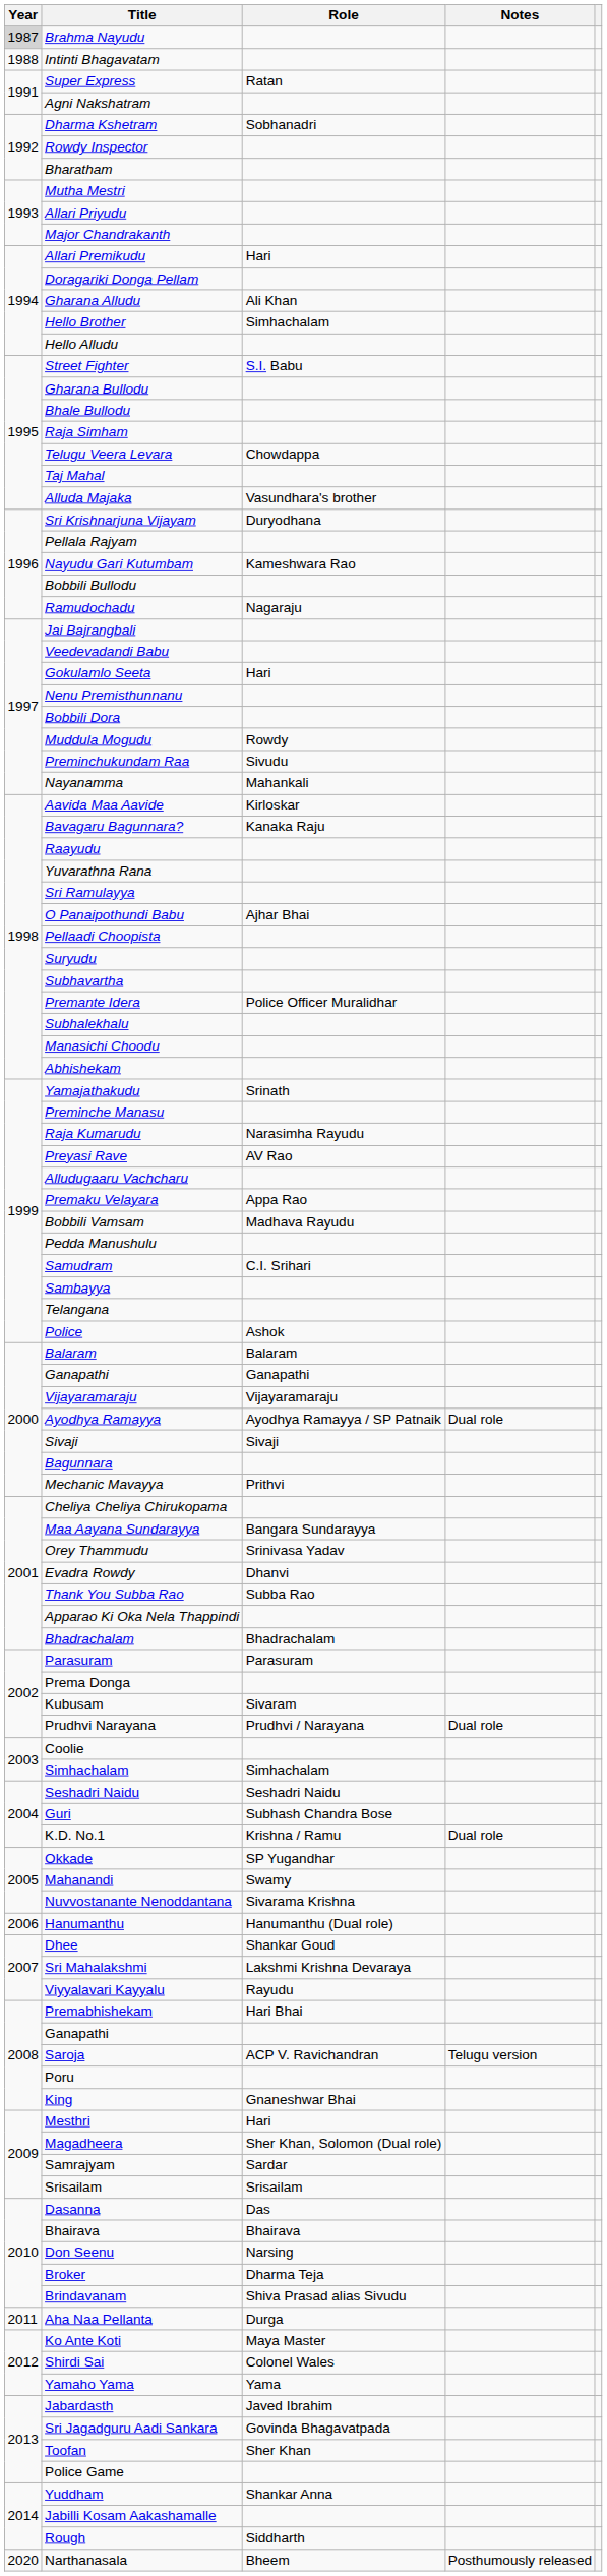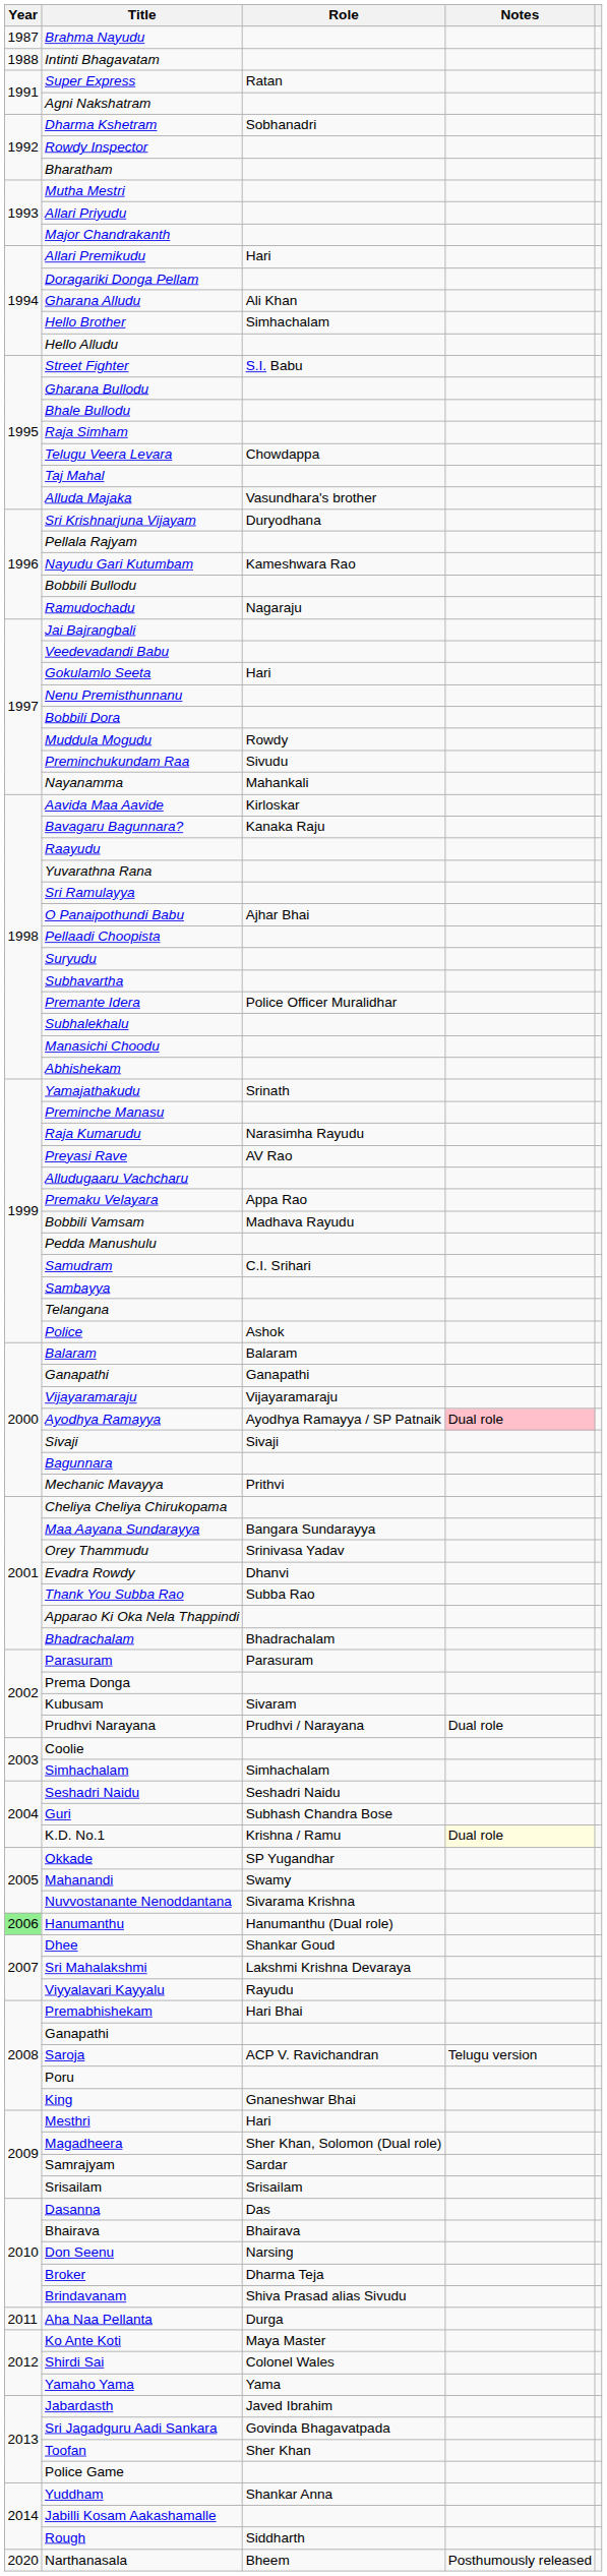Brahma Nayudu | Year: lightgrey background -> no background
Ayodhya Ramayya | Notes: no background -> pink background
K.D. No.1 | Notes: no background -> lightyellow background
Hanumanthu | Year: no background -> lightgreen background
